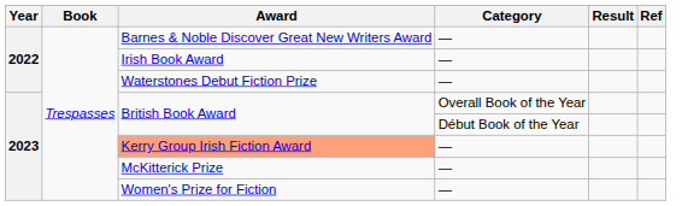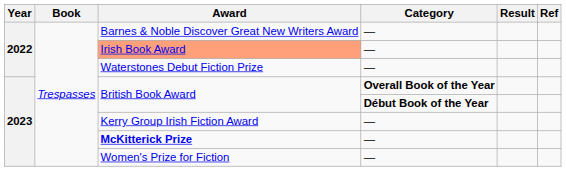Irish Book Award | Award: no background -> lightsalmon background
British Book Award / Overall Book of the Year | Category: normal -> bold
British Book Award / Début Book of the Year | Category: normal -> bold
Kerry Group Irish Fiction Award | Award: lightsalmon background -> no background
McKitterick Prize | Award: normal -> bold
